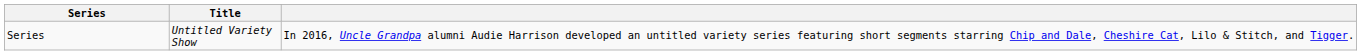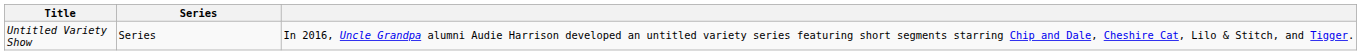columns swapped: Series <-> Title
